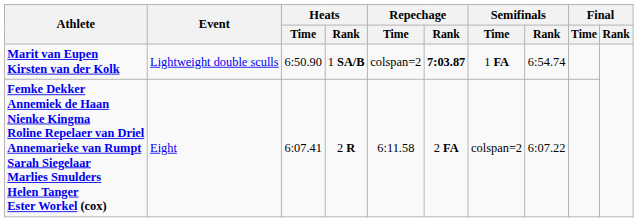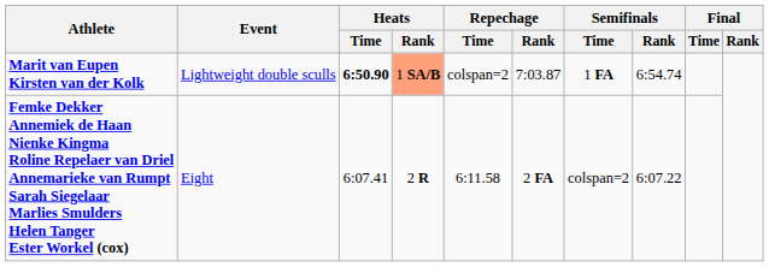Marit van Eupen Kirsten van der Kolk | Heats / Time: normal -> bold
Marit van Eupen Kirsten van der Kolk | Heats / Rank: no background -> lightsalmon background
Marit van Eupen Kirsten van der Kolk | Repechage / Rank: bold -> normal
